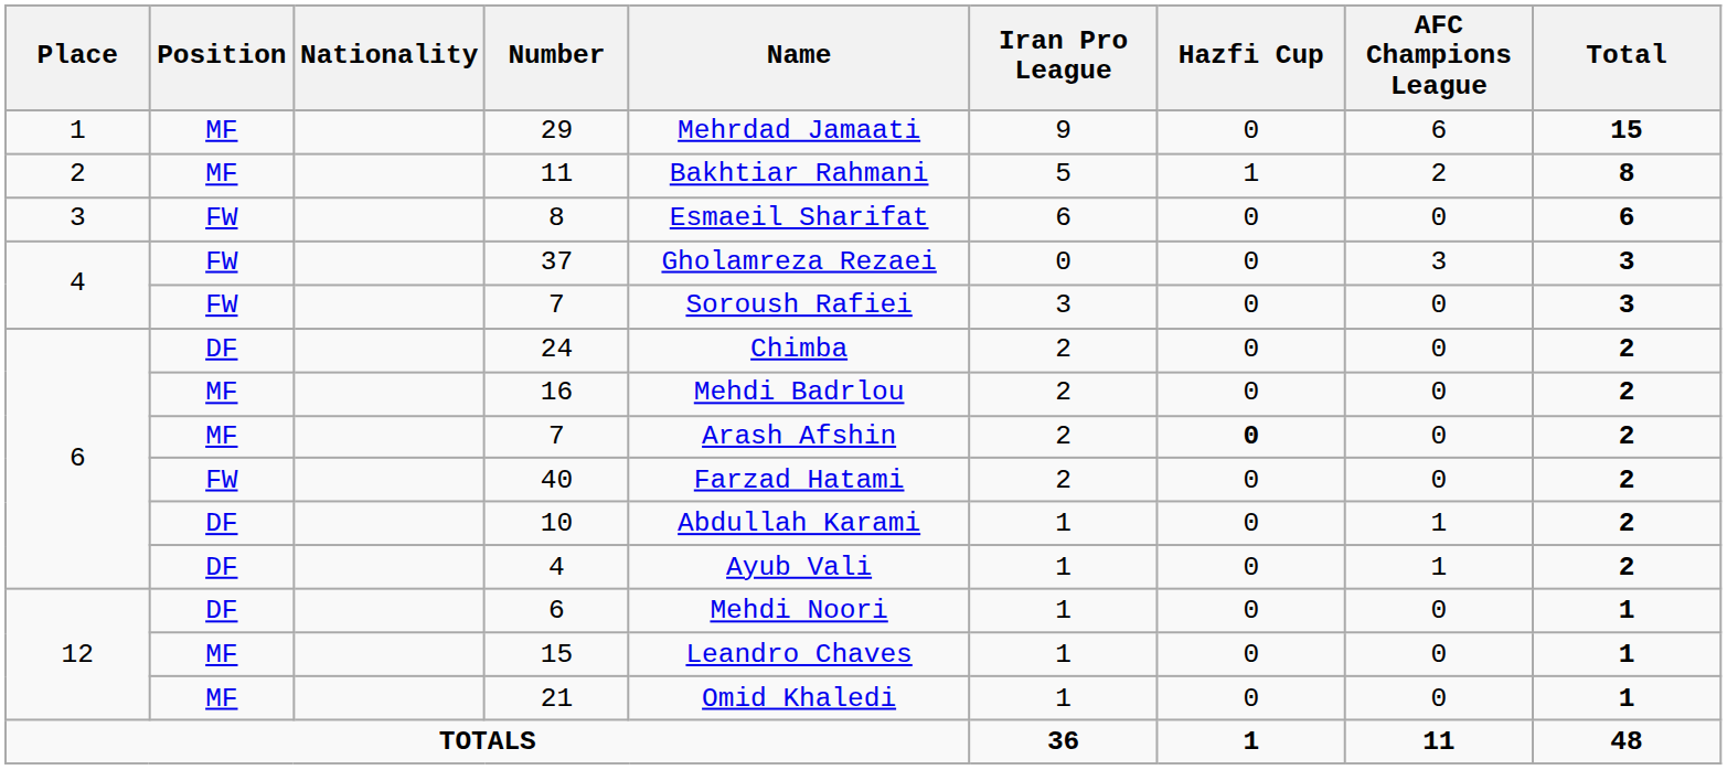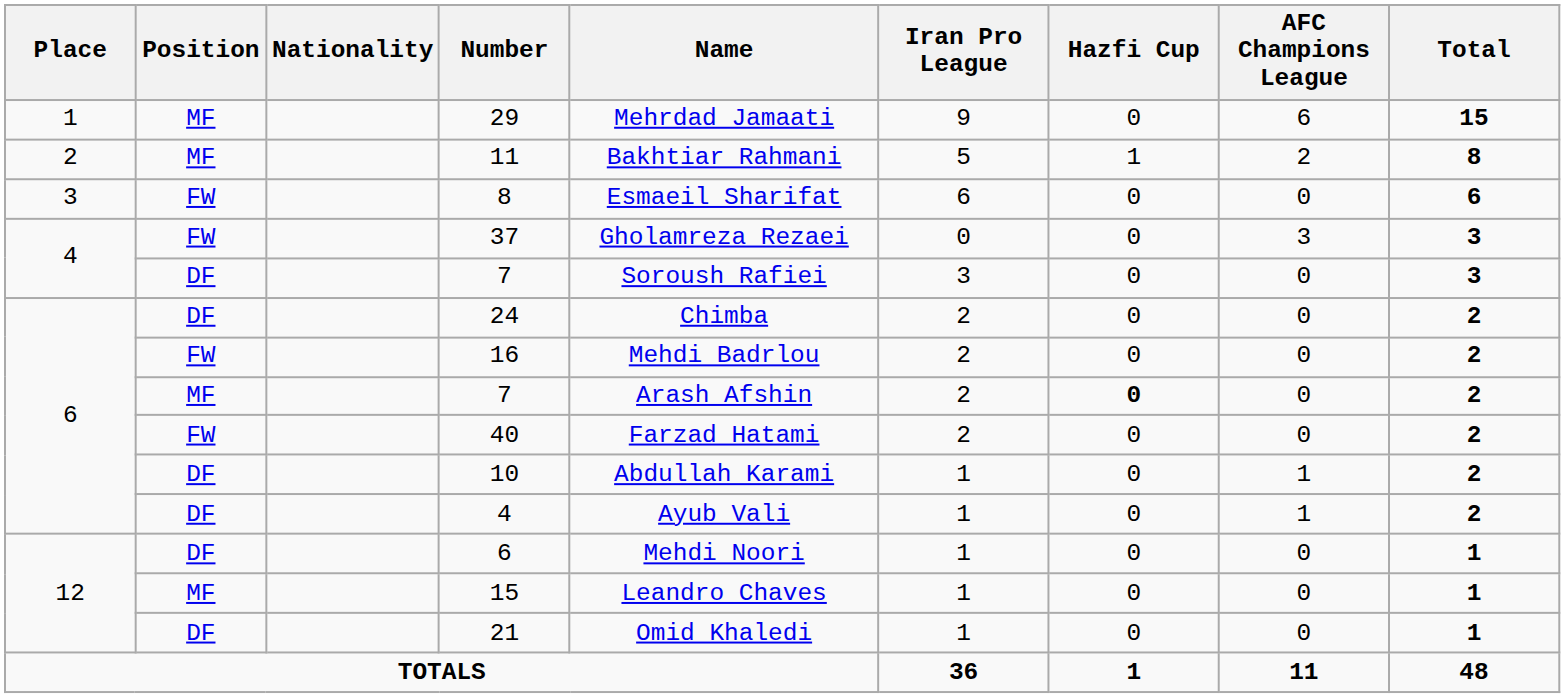4 / 7 | Position: FW -> DF
16 | Position: MF -> FW
21 | Position: MF -> DF
